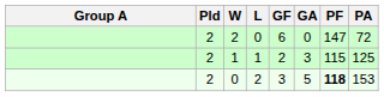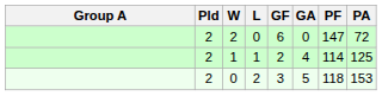row 3 | GA: 3 -> 4
row 3 | PF: 115 -> 114
row 4 | PF: bold -> normal
